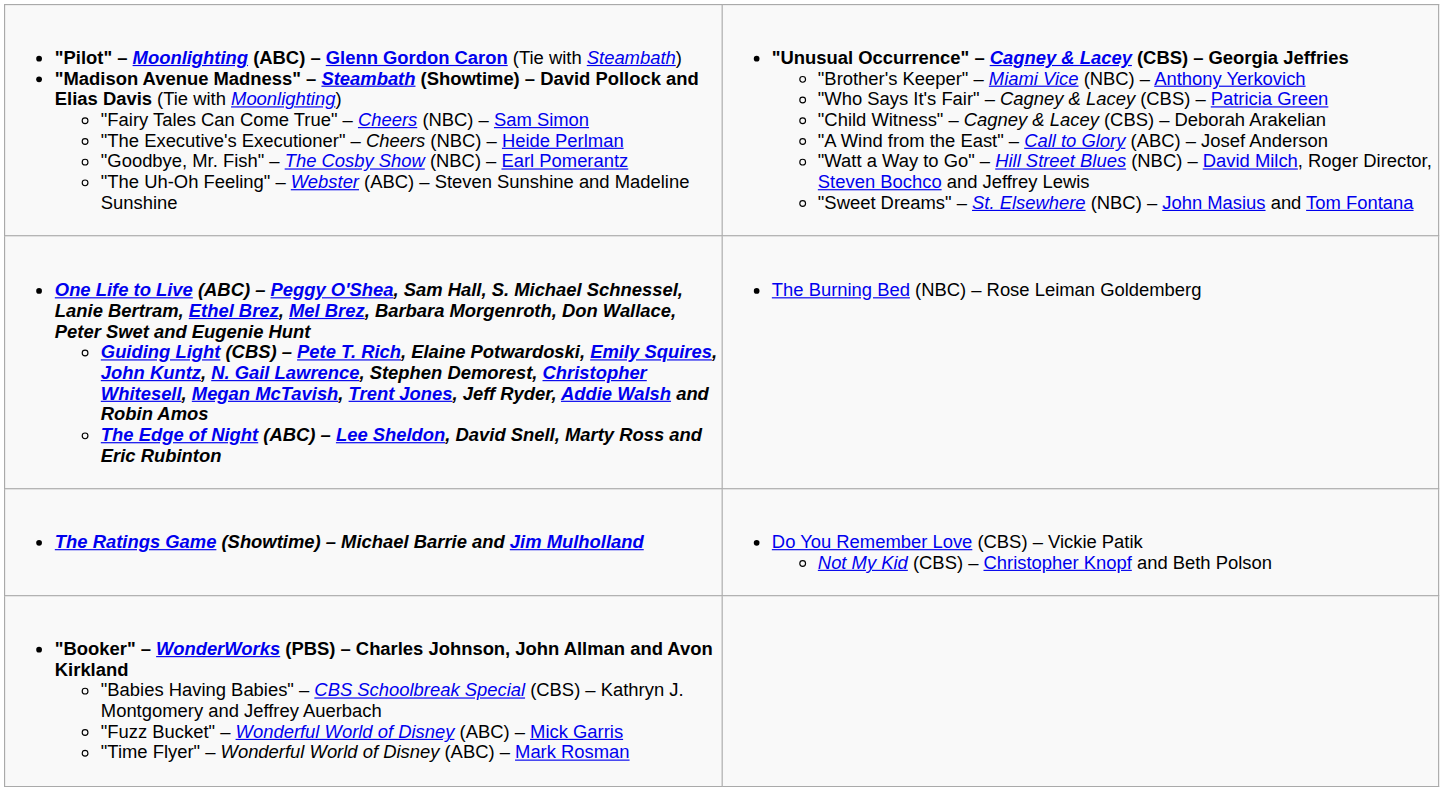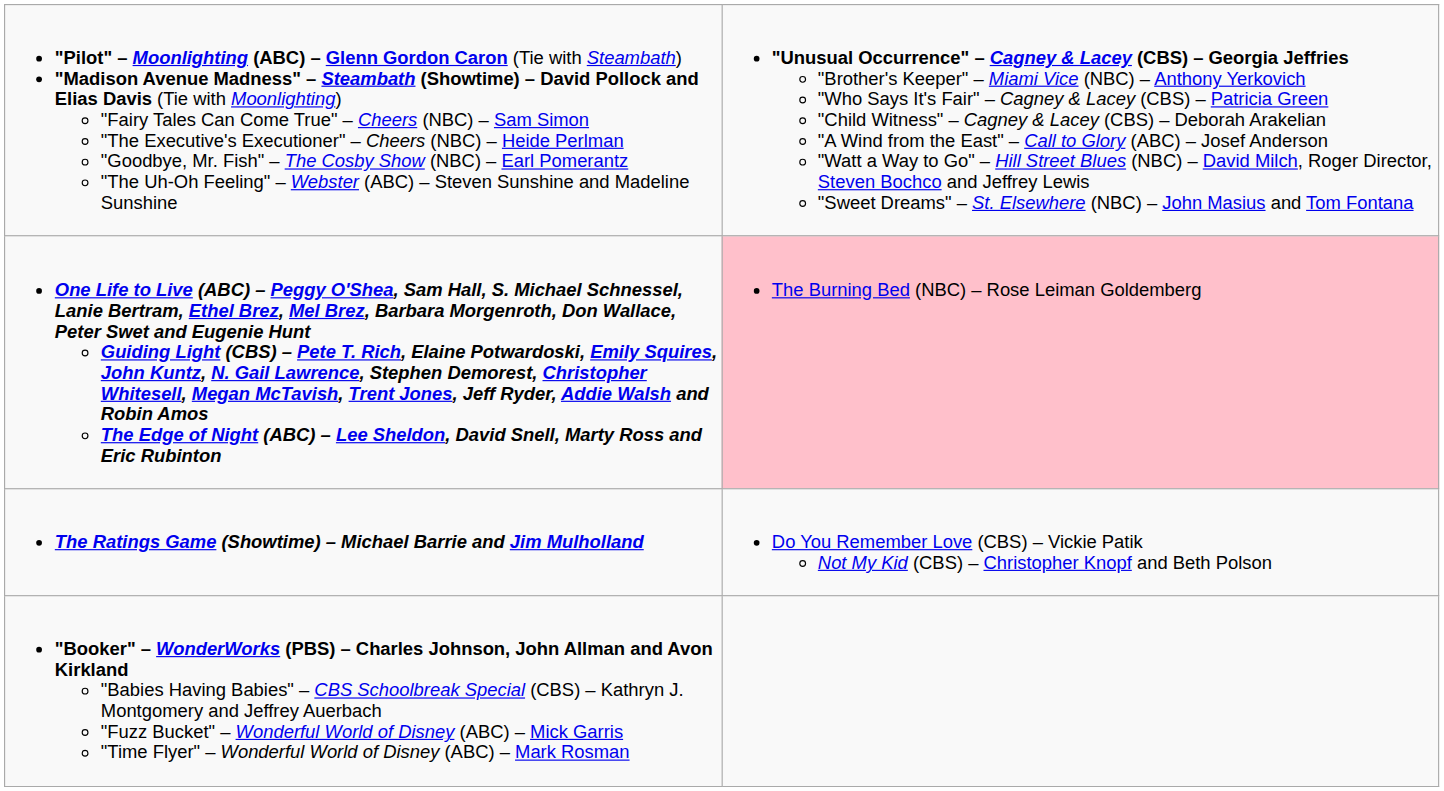row 2 | column 2: no background -> pink background
